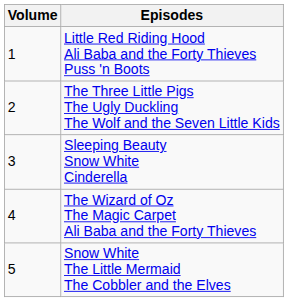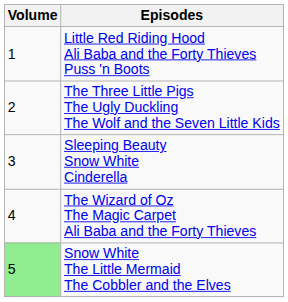Snow White The Little Mermaid The Cobbler and the Elves | Volume: no background -> lightgreen background
